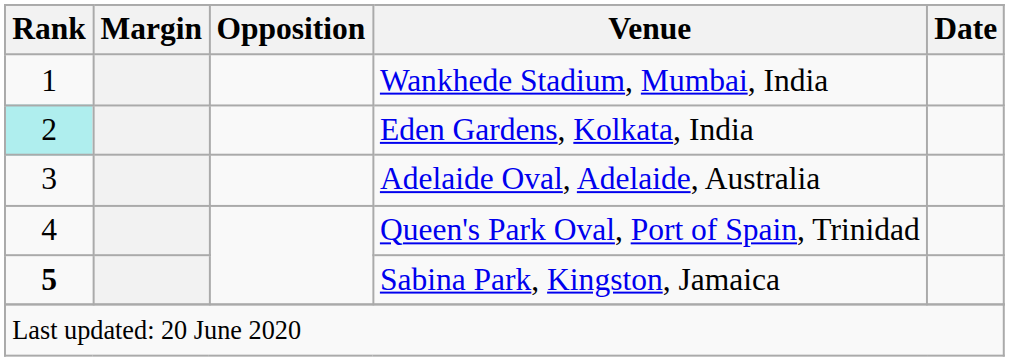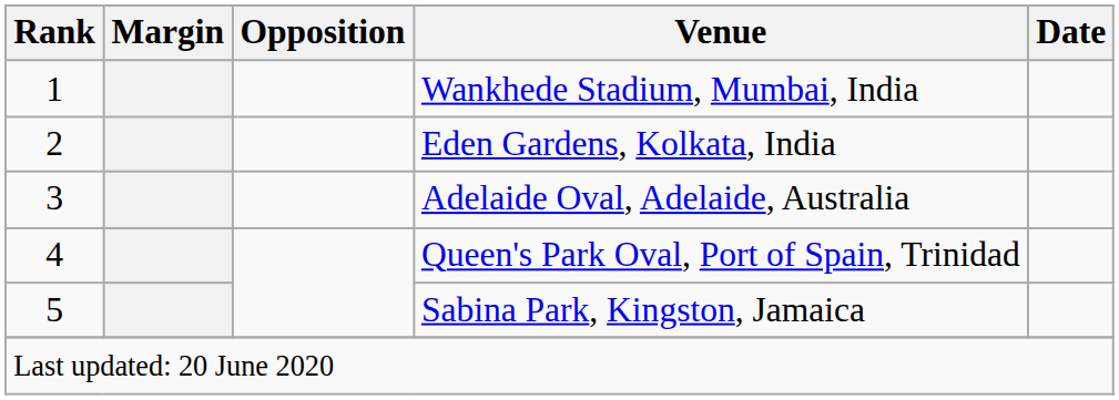Eden Gardens, Kolkata, India | Rank: paleturquoise background -> no background
Sabina Park, Kingston, Jamaica | Rank: bold -> normal
